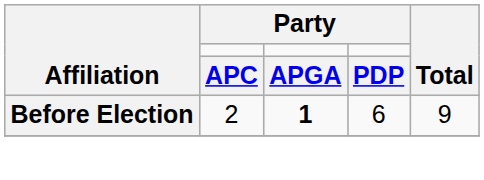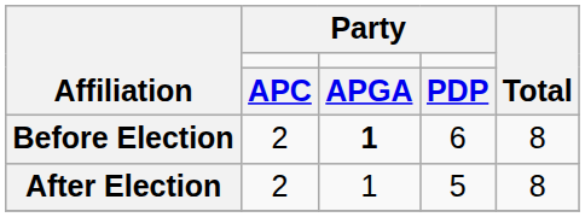Before Election | Total: 9 -> 8
+ row: After Election | 2 | 1 | 5 | 8
